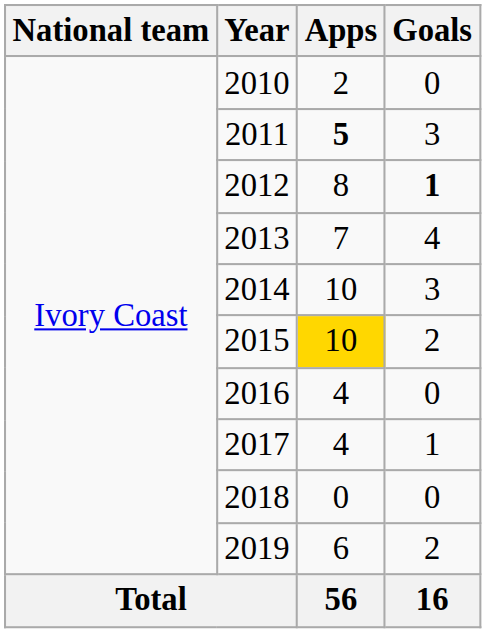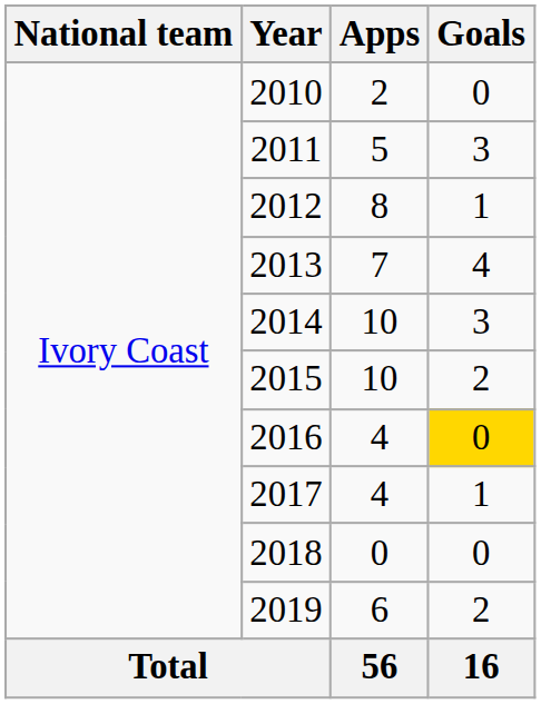2011 | Apps: bold -> normal
2012 | Goals: bold -> normal
2015 | Apps: gold background -> no background
2016 | Goals: no background -> gold background
